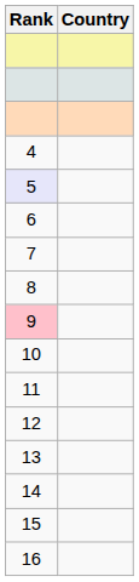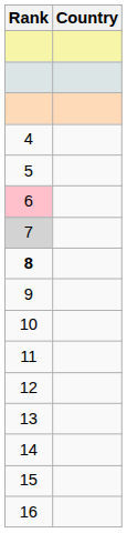row 6 | Rank: lavender background -> no background
row 7 | Rank: no background -> pink background
row 8 | Rank: no background -> lightgrey background
row 9 | Rank: normal -> bold
row 10 | Rank: pink background -> no background
